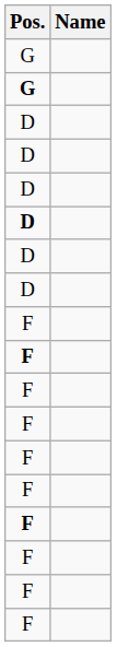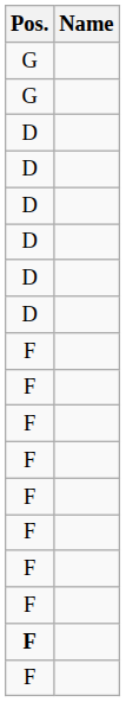row 3 | Pos.: bold -> normal
row 7 | Pos.: bold -> normal
row 11 | Pos.: bold -> normal
row 16 | Pos.: bold -> normal
row 18 | Pos.: normal -> bold
